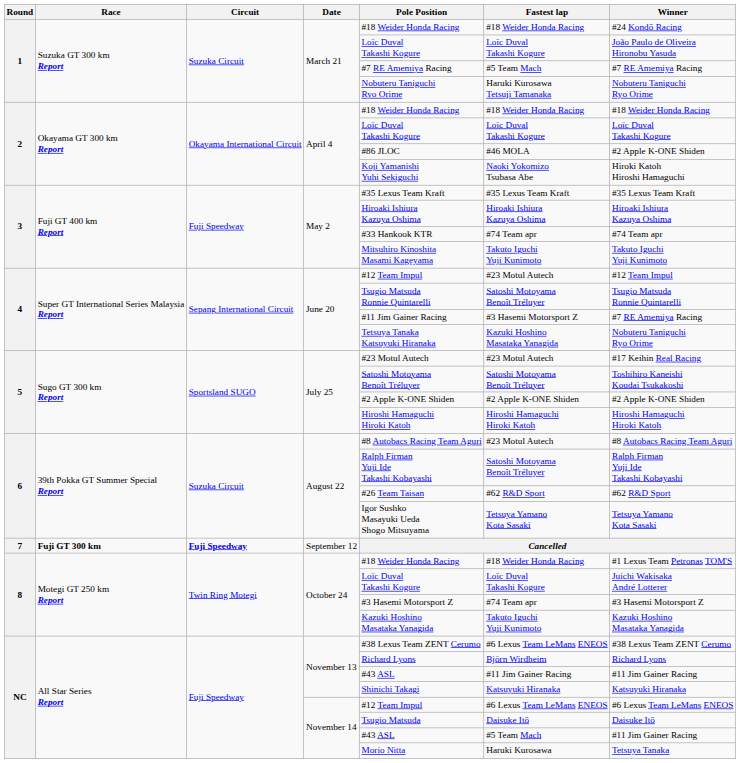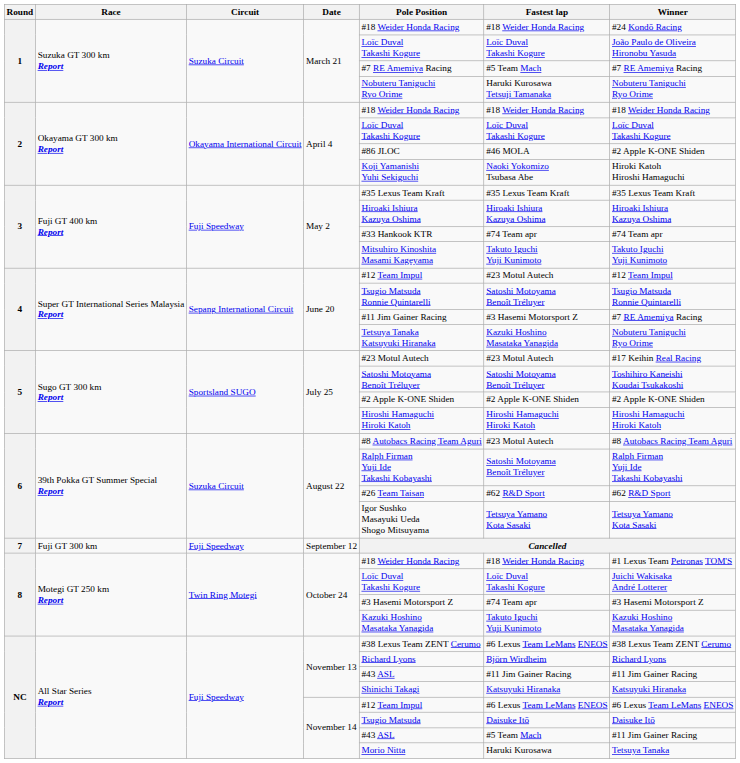September 12 | Race: bold -> normal
September 12 | Circuit: bold -> normal
